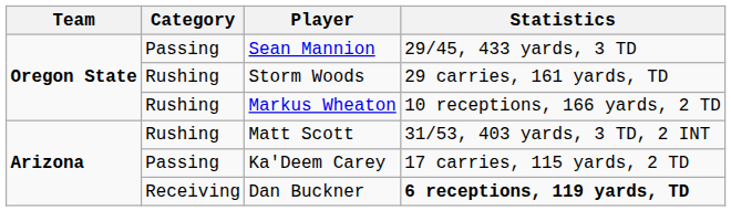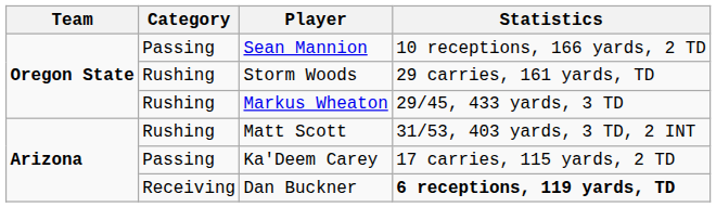Sean Mannion | Statistics: 29/45, 433 yards, 3 TD -> 10 receptions, 166 yards, 2 TD
Markus Wheaton | Statistics: 10 receptions, 166 yards, 2 TD -> 29/45, 433 yards, 3 TD
